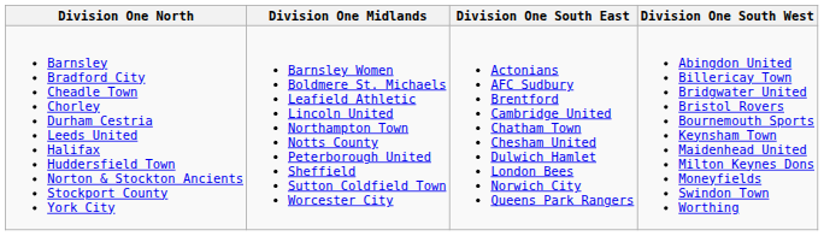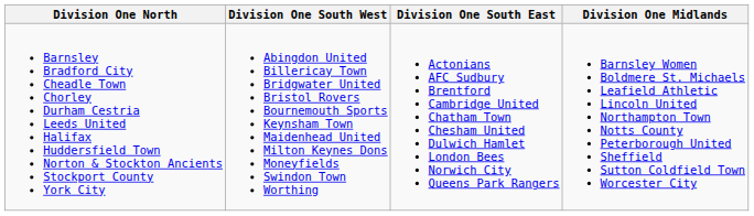columns swapped: Division One Midlands <-> Division One South West
